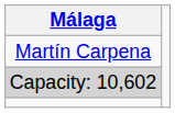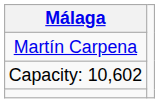Capacity: 10,602 | Málaga: lightgrey background -> no background
